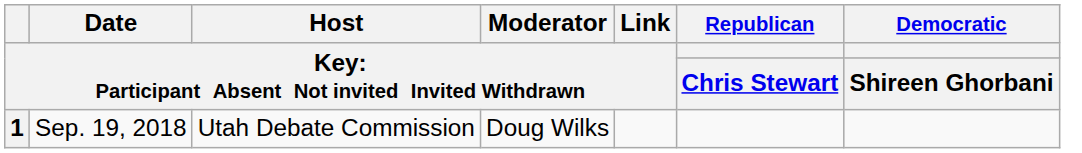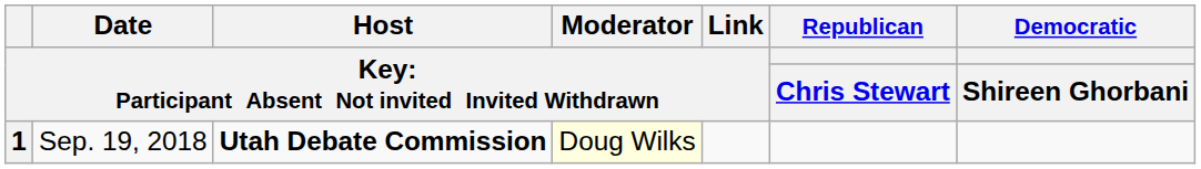1 | column 3: normal -> bold
1 | column 4: no background -> lightyellow background
